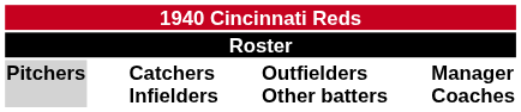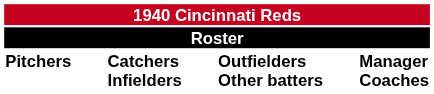Pitchers | column 1: lightgrey background -> no background
